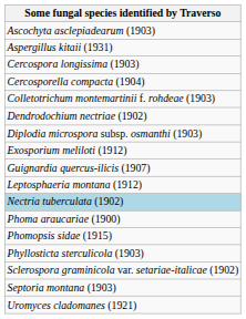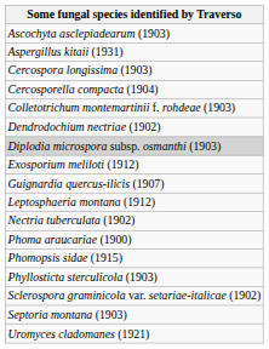row 8 | column 1: no background -> lightgrey background
row 12 | column 1: lightblue background -> no background
